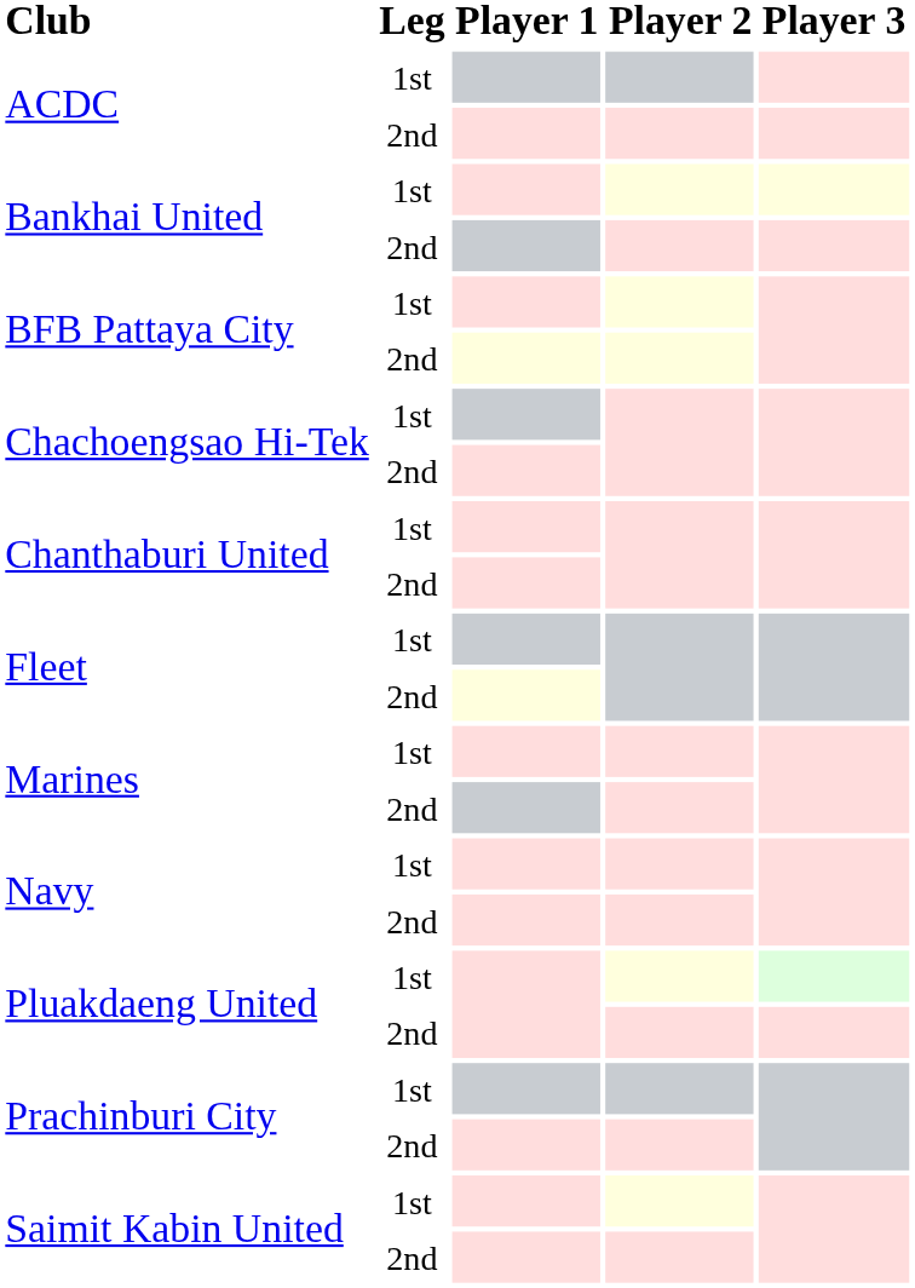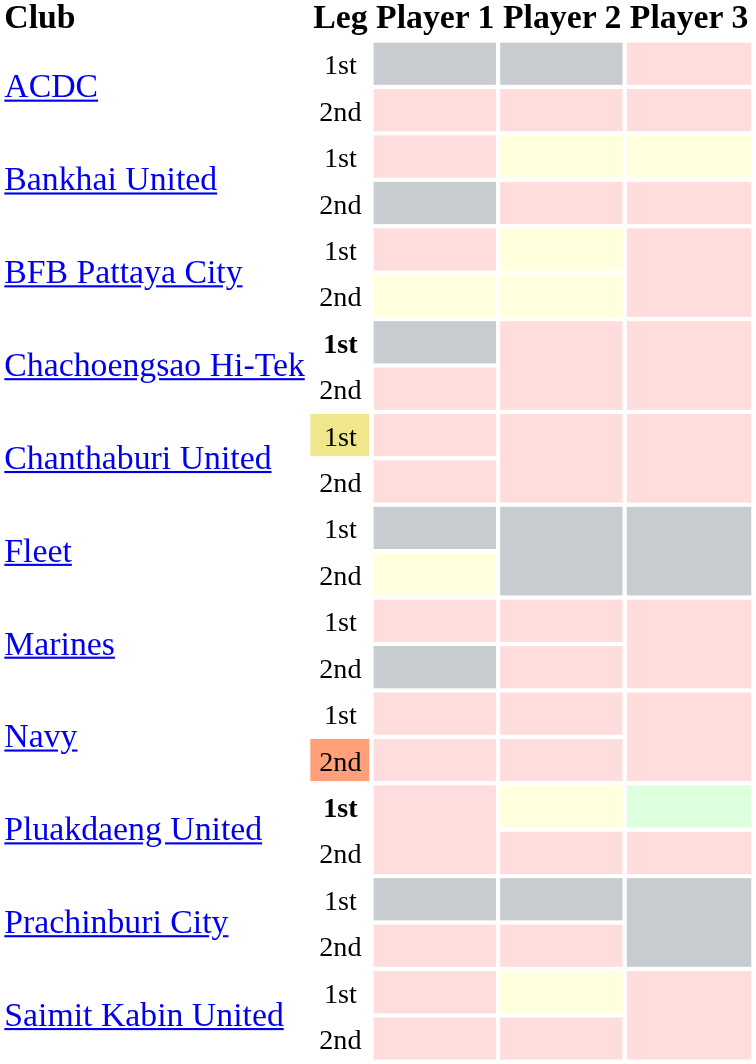Chachoengsao Hi-Tek / 1st | Leg: normal -> bold
Chanthaburi United / 1st | Leg: no background -> khaki background
Navy / 2nd | Leg: no background -> lightsalmon background
Pluakdaeng United / 1st | Leg: normal -> bold
